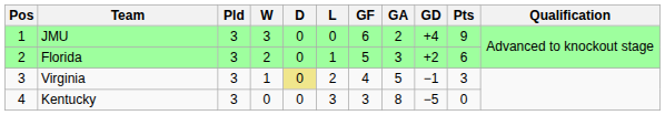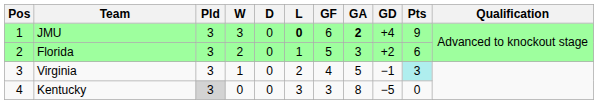JMU | L: normal -> bold
JMU | GA: normal -> bold
Virginia | D: khaki background -> no background
Virginia | Pts: no background -> paleturquoise background
Kentucky | Pld: no background -> lightgrey background
